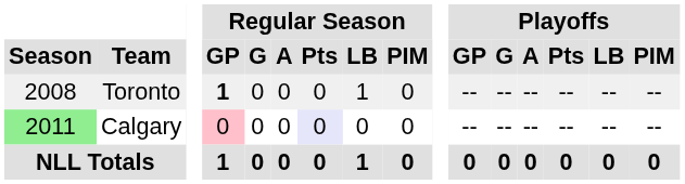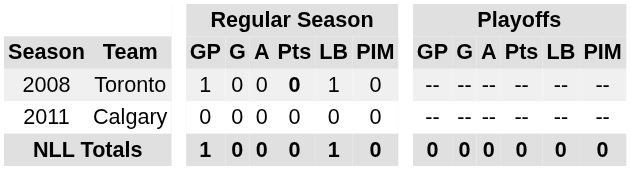Toronto | Regular Season / GP: bold -> normal
Toronto | Regular Season / Pts: normal -> bold
Calgary | Season: lightgreen background -> no background
Calgary | Regular Season / GP: pink background -> no background
Calgary | Regular Season / Pts: lavender background -> no background
